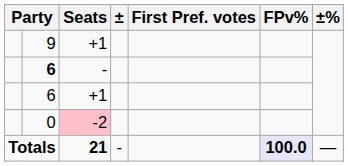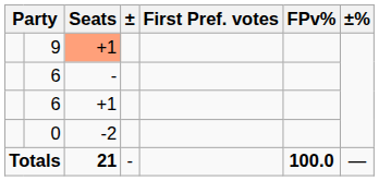9 | Seats: no background -> lightsalmon background
6 / - | column 2: bold -> normal
0 | Seats: pink background -> no background
Totals | FPv%: lavender background -> no background
